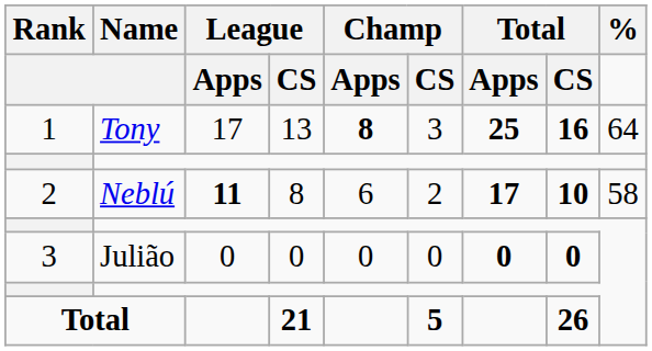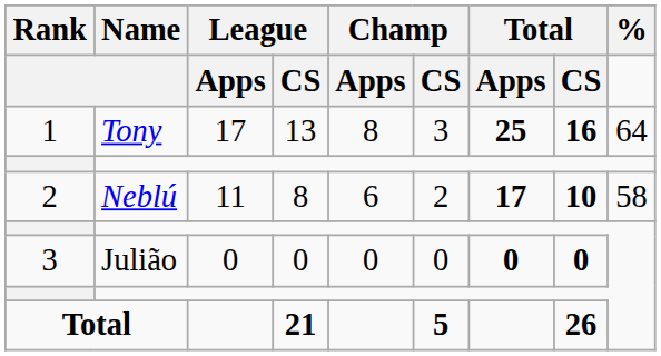Tony | Champ / Apps: bold -> normal
Neblú | League / Apps: bold -> normal
